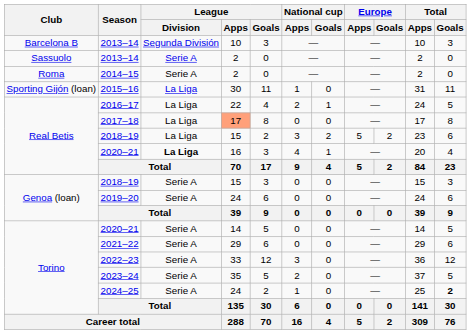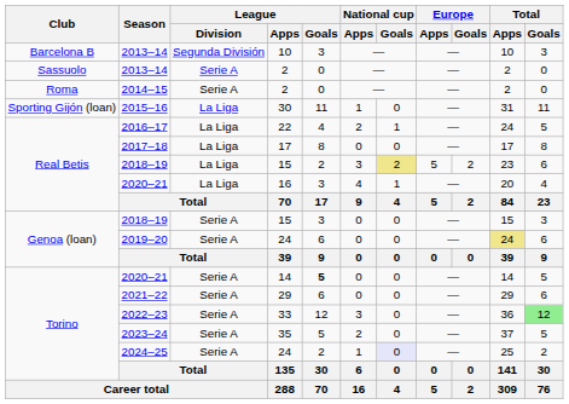2017–18 | League / Apps: lightsalmon background -> no background
Real Betis / 2018–19 | National cup / Goals: no background -> khaki background
Real Betis / 2020–21 | League / Division: bold -> normal
2019–20 | Total / Apps: no background -> khaki background
Torino / 2020–21 | League / Goals: normal -> bold
2022–23 | Total / Goals: no background -> lightgreen background
2024–25 | National cup / Goals: no background -> lavender background
2024–25 | Total / Goals: bold -> normal
